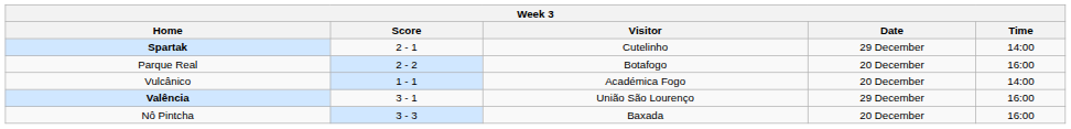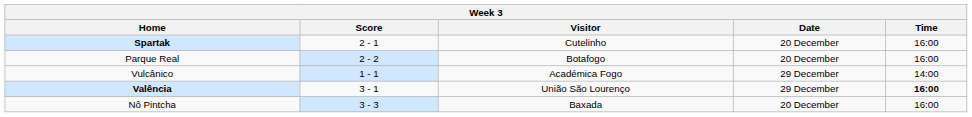Spartak | Date: 29 December -> 20 December
Spartak | Time: 14:00 -> 16:00
Vulcânico | Date: 20 December -> 29 December
Valência | Time: normal -> bold
